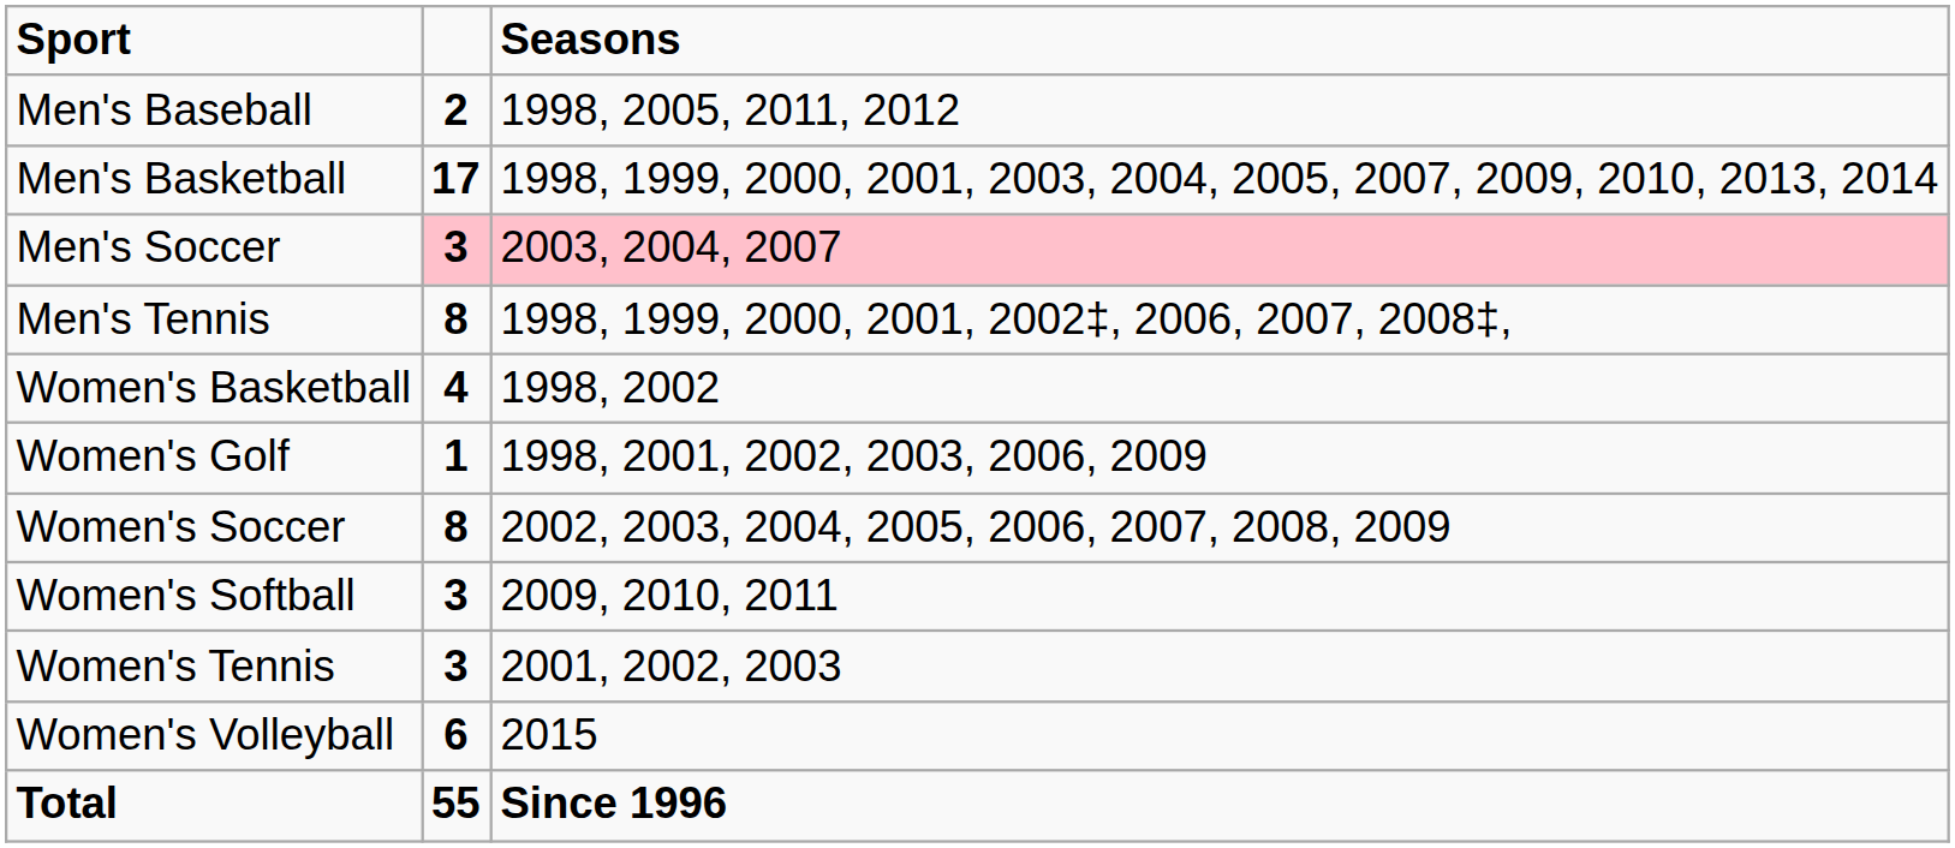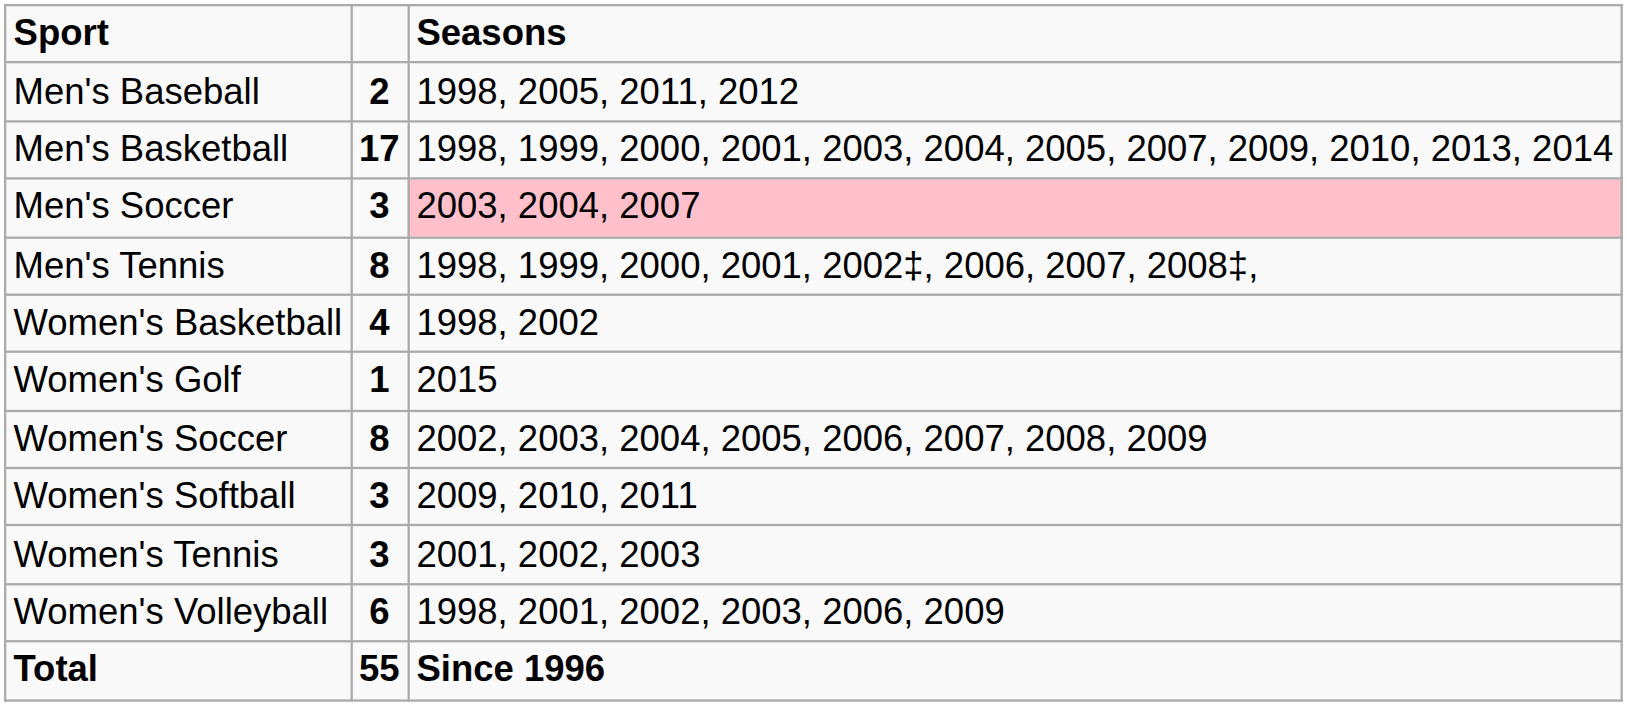Men's Soccer | column 2: pink background -> no background
Women's Golf | Seasons: 1998, 2001, 2002, 2003, 2006, 2009 -> 2015
Women's Volleyball | Seasons: 2015 -> 1998, 2001, 2002, 2003, 2006, 2009
